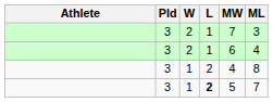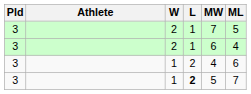columns swapped: Athlete <-> Pld
row 2 | ML: 3 -> 5
row 4 | ML: 8 -> 6
